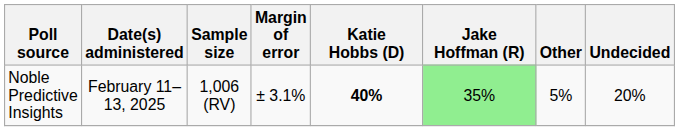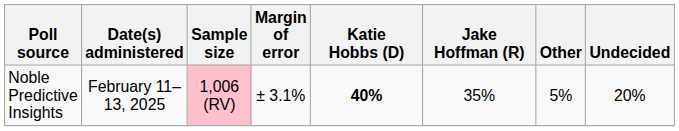Noble Predictive Insights | Sample size: no background -> pink background
Noble Predictive Insights | Jake Hoffman (R): lightgreen background -> no background
